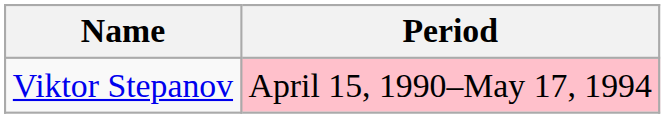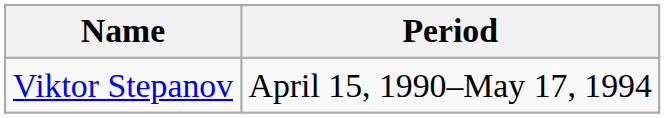Viktor Stepanov | Period: pink background -> no background
